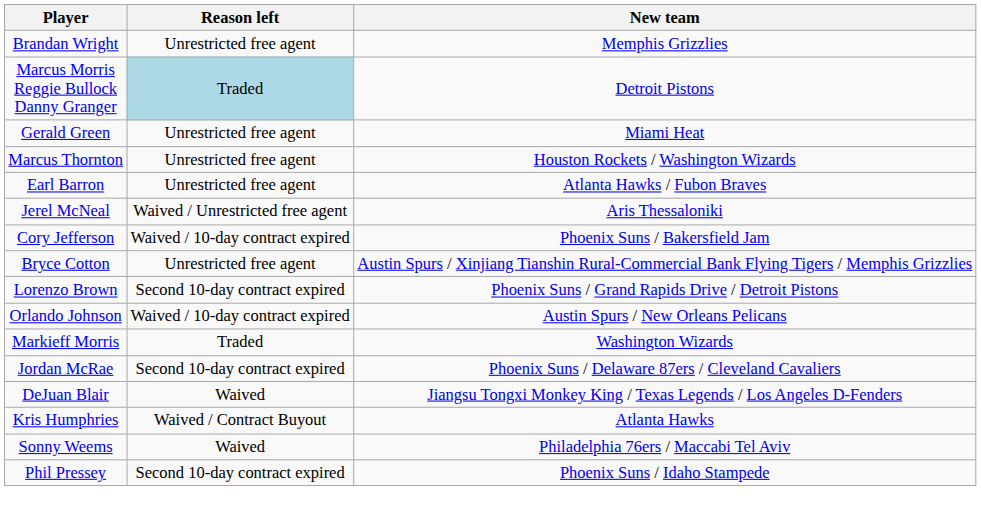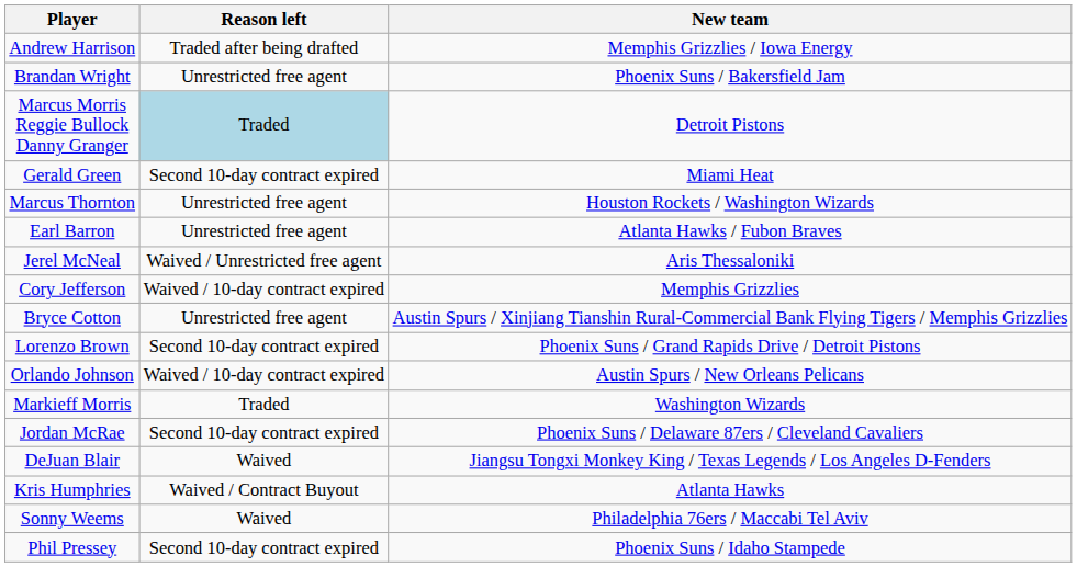+ row: Andrew Harrison | Traded after being drafted | Memphis Grizzlies / Iowa Energy
Brandan Wright | New team: Memphis Grizzlies -> Phoenix Suns / Bakersfield Jam
Gerald Green | Reason left: Unrestricted free agent -> Second 10-day contract expired
Cory Jefferson | New team: Phoenix Suns / Bakersfield Jam -> Memphis Grizzlies
